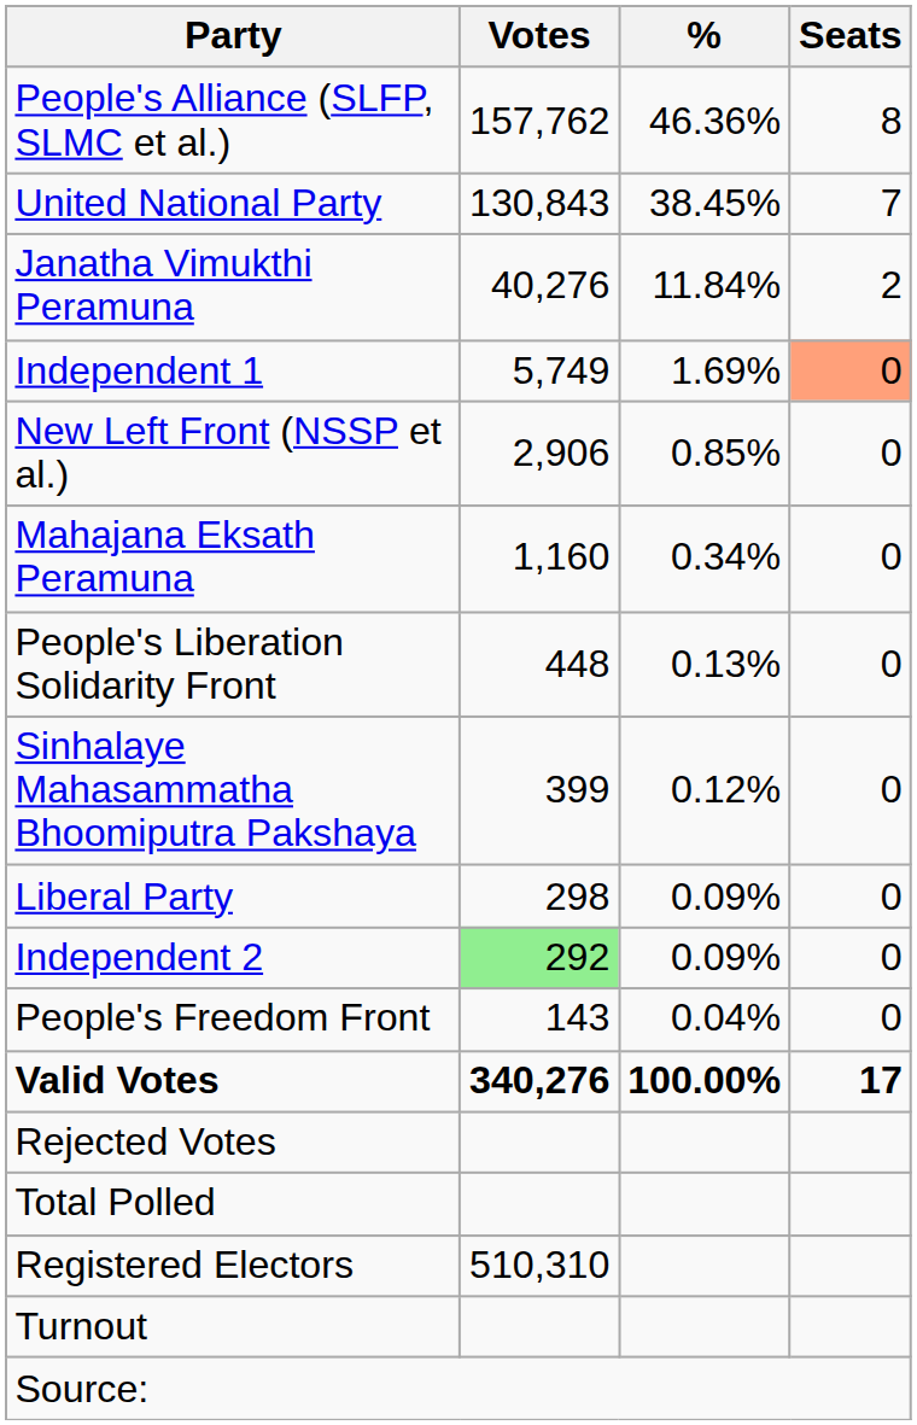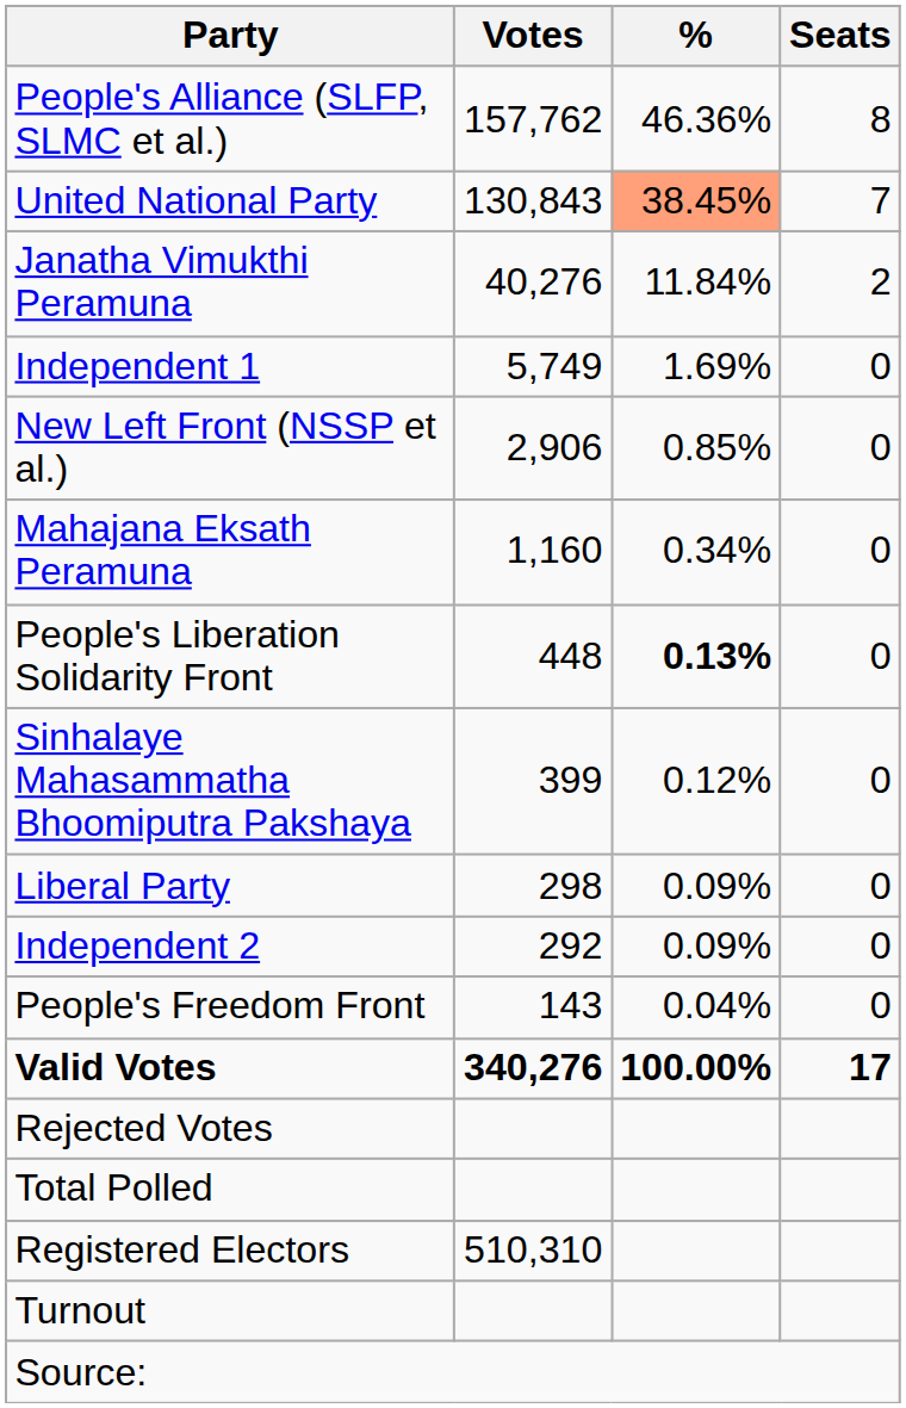United National Party | %: no background -> lightsalmon background
Independent 1 | Seats: lightsalmon background -> no background
People's Liberation Solidarity Front | %: normal -> bold
Independent 2 | Votes: lightgreen background -> no background
